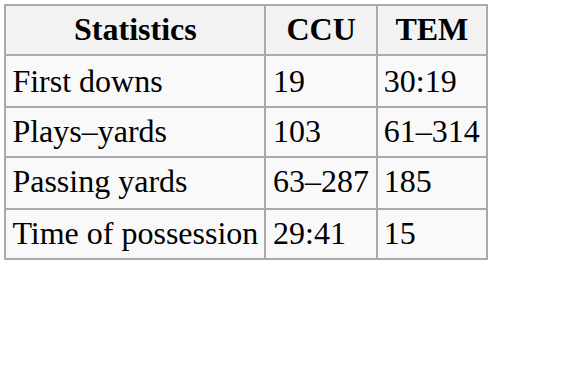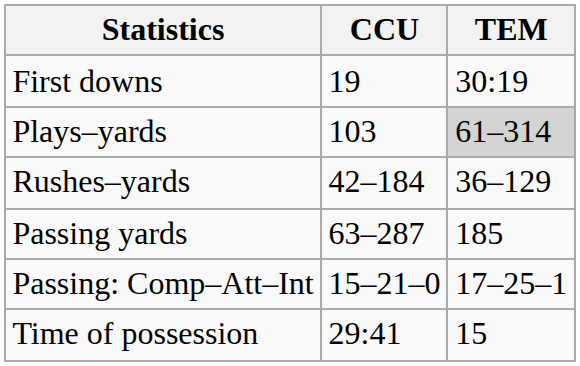Plays–yards | TEM: no background -> lightgrey background
+ row: Rushes–yards | 42–184 | 36–129
+ row: Passing: Comp–Att–Int | 15–21–0 | 17–25–1
